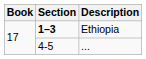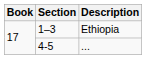Ethiopia | Section: bold -> normal
